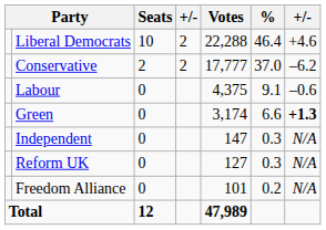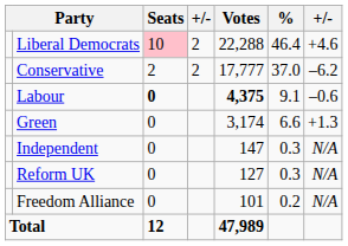Liberal Democrats | Seats: no background -> pink background
Labour | Seats: normal -> bold
Labour | Votes: normal -> bold
Green | column 7: bold -> normal
